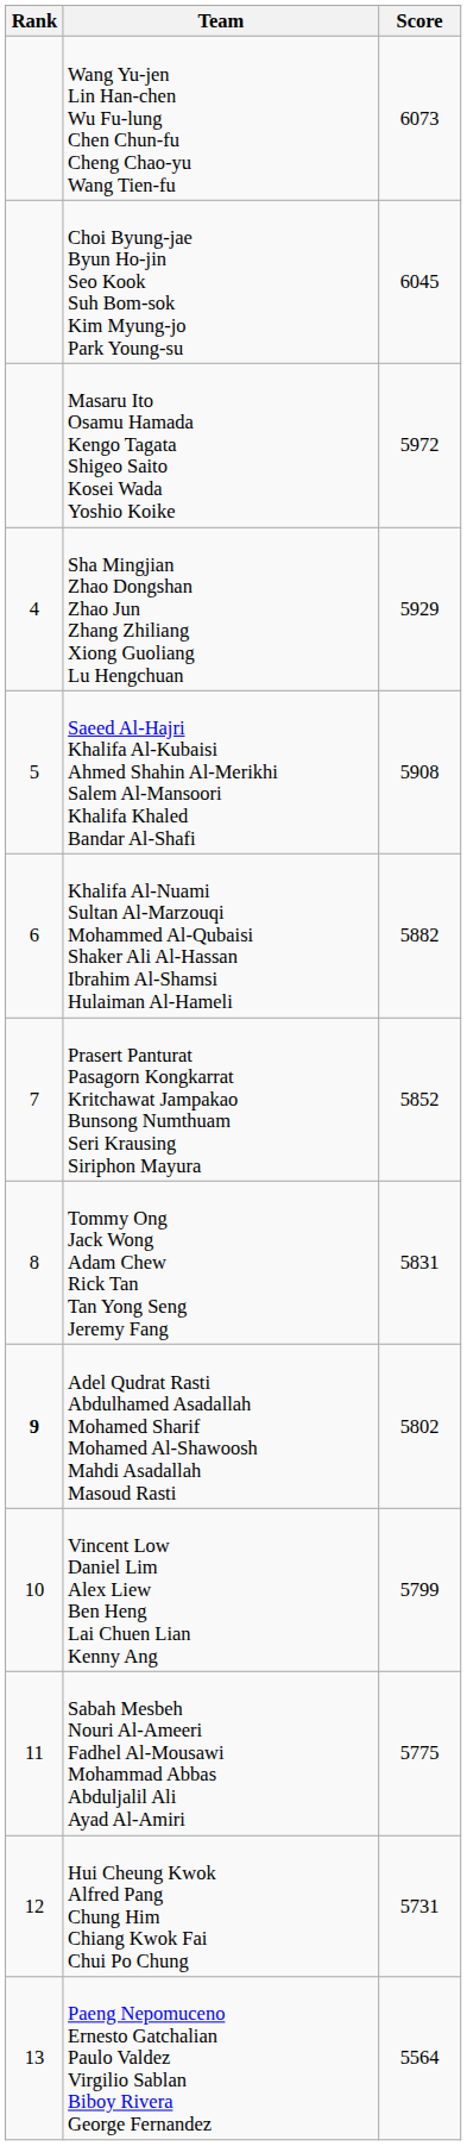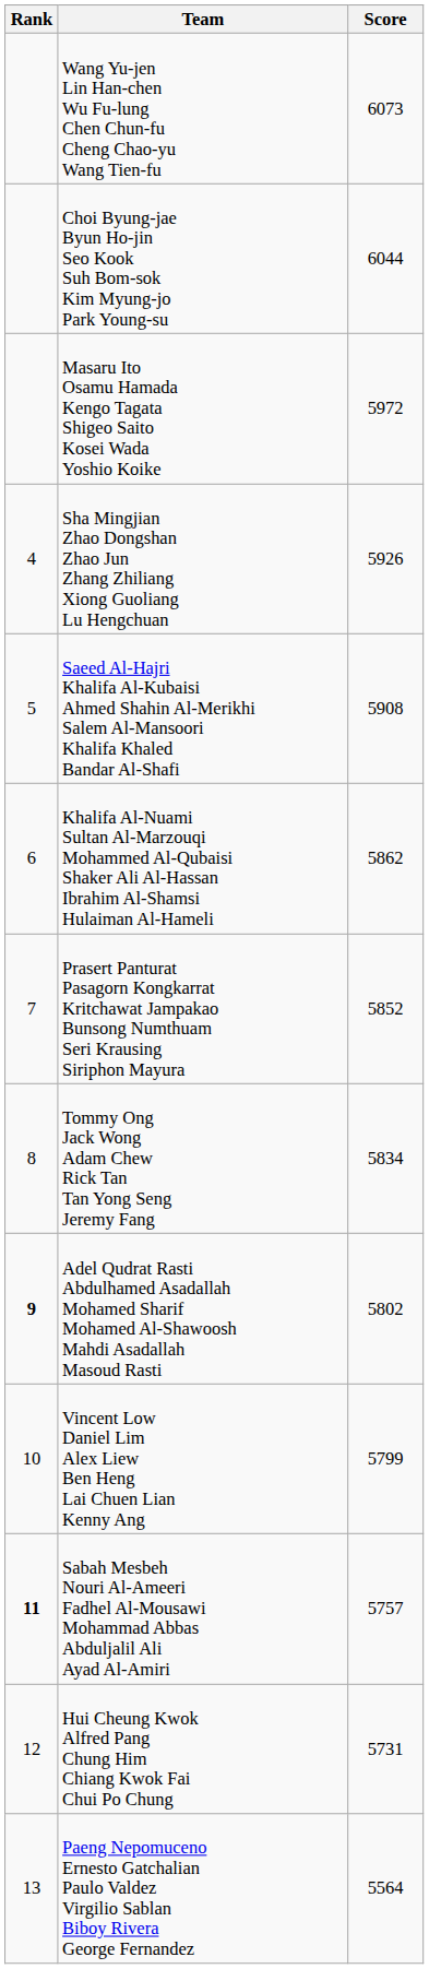row 3 | Score: 6045 -> 6044
row 5 | Score: 5929 -> 5926
row 7 | Score: 5882 -> 5862
row 9 | Score: 5831 -> 5834
row 12 | Rank: normal -> bold
row 12 | Score: 5775 -> 5757
